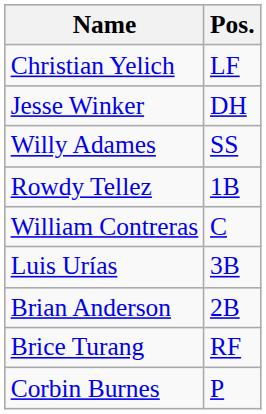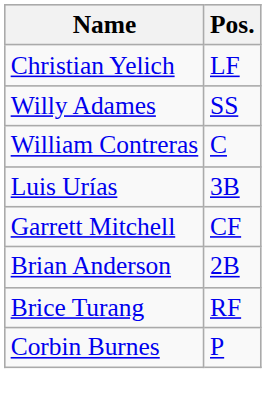- row: Jesse Winker | DH
- row: Rowdy Tellez | 1B
+ row: Garrett Mitchell | CF
